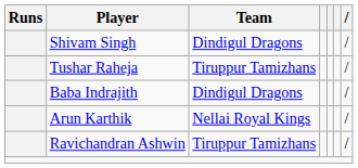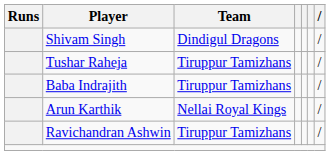Baba Indrajith | Team: Dindigul Dragons -> Tiruppur Tamizhans
